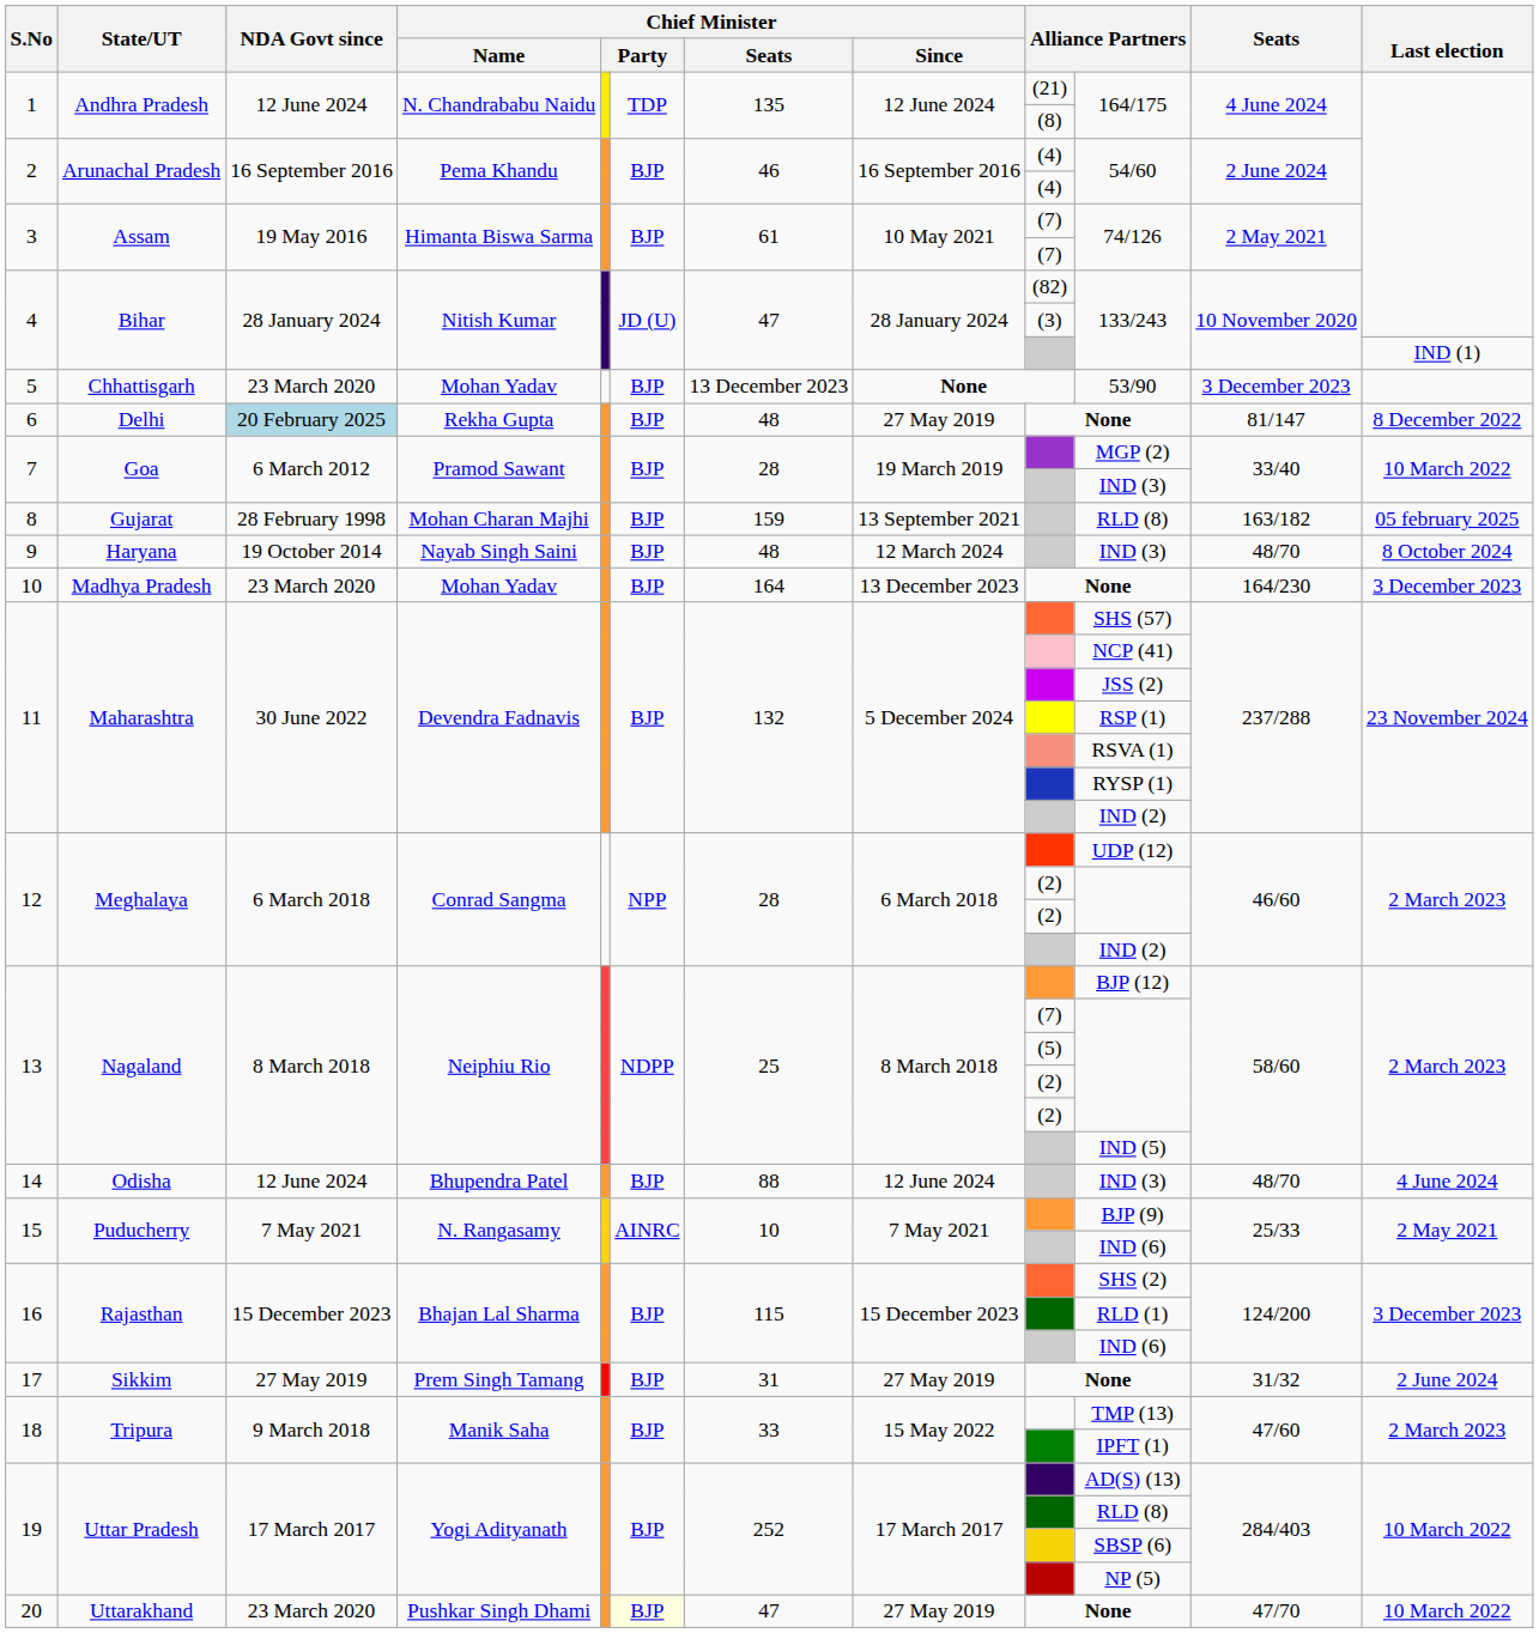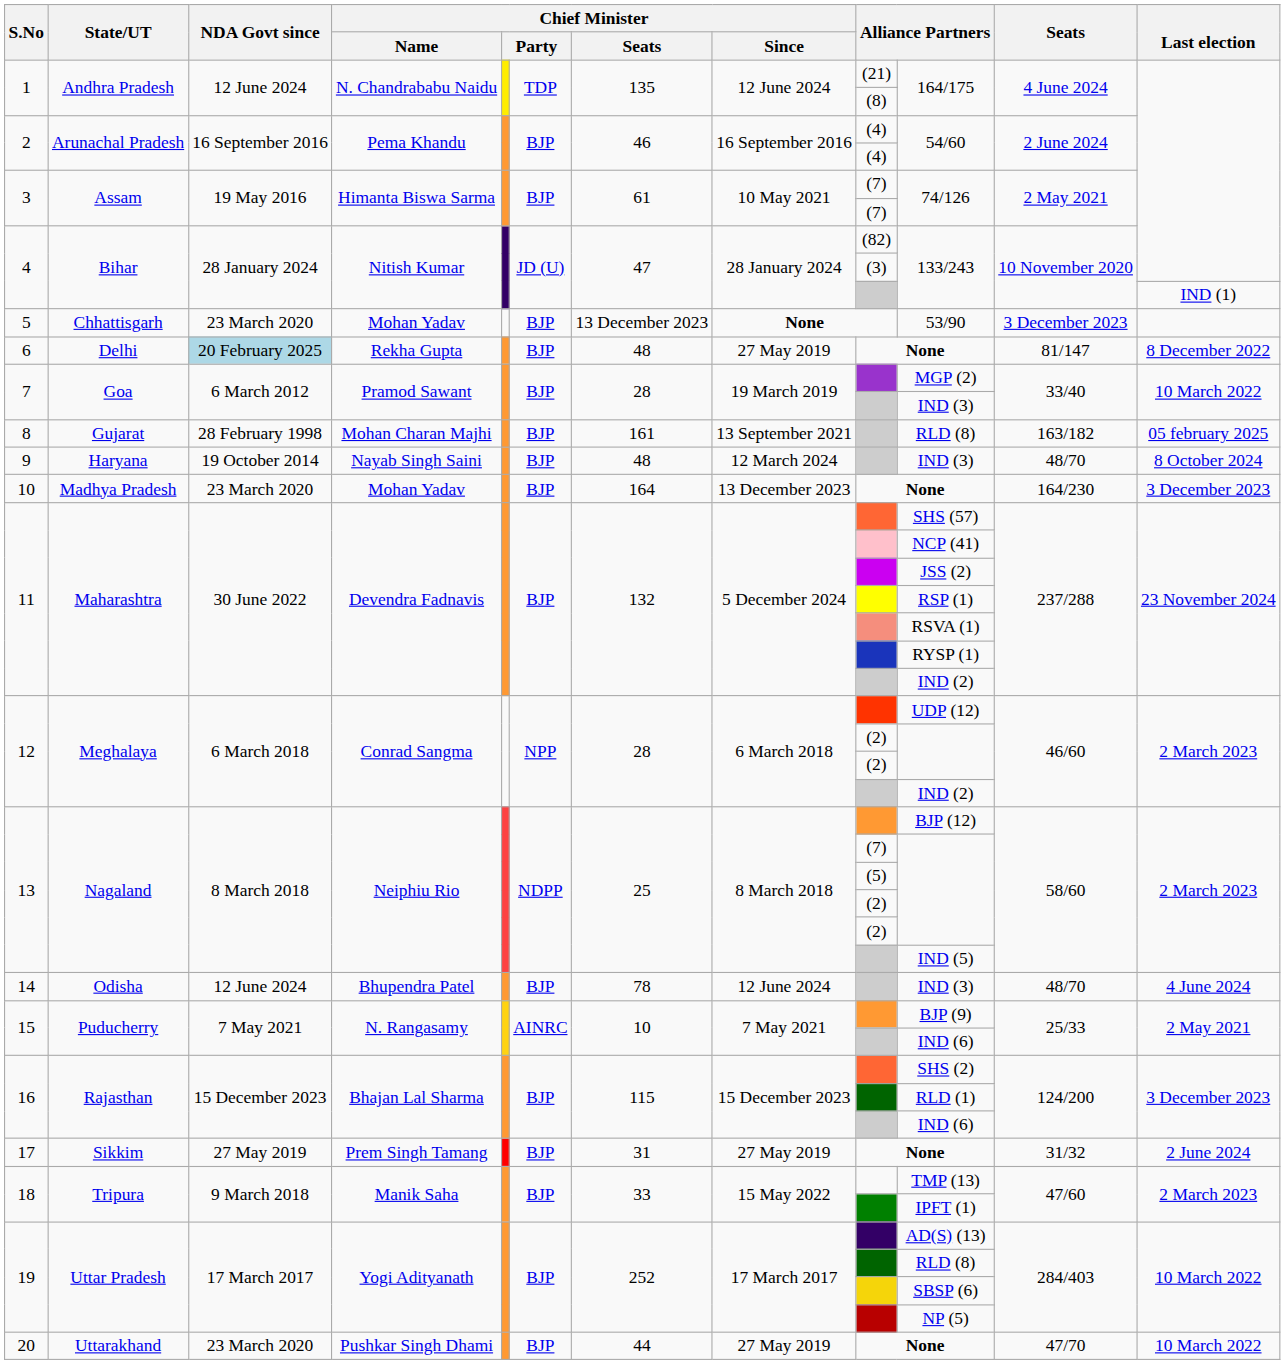8 | Chief Minister / Seats: 159 -> 161
14 | Chief Minister / Seats: 88 -> 78
20 | column 6: lightyellow background -> no background
20 | Chief Minister / Seats: 47 -> 44
